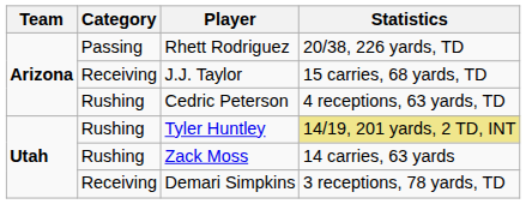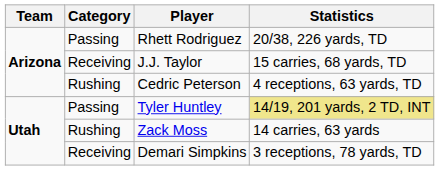Tyler Huntley | Category: Rushing -> Passing
